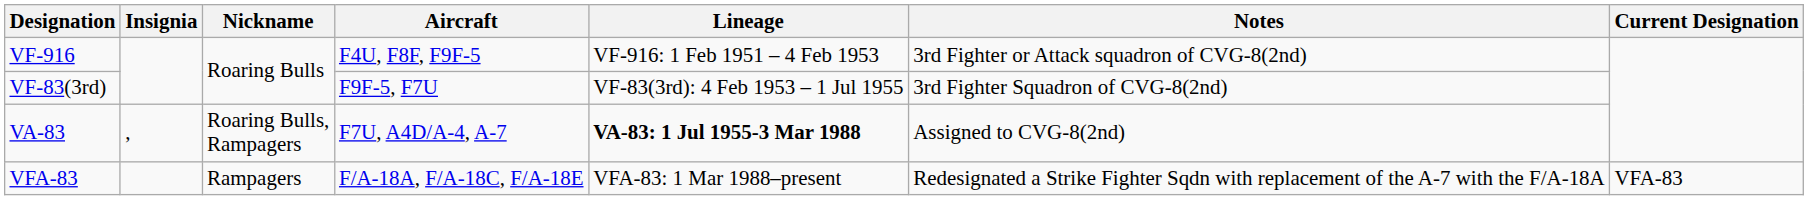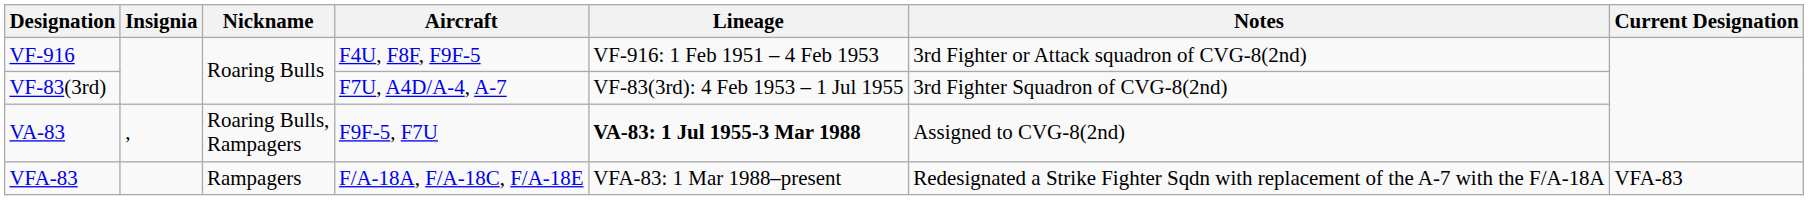VF-83(3rd) | Aircraft: F9F-5, F7U -> F7U, A4D/A-4, A-7
VA-83 | Aircraft: F7U, A4D/A-4, A-7 -> F9F-5, F7U
